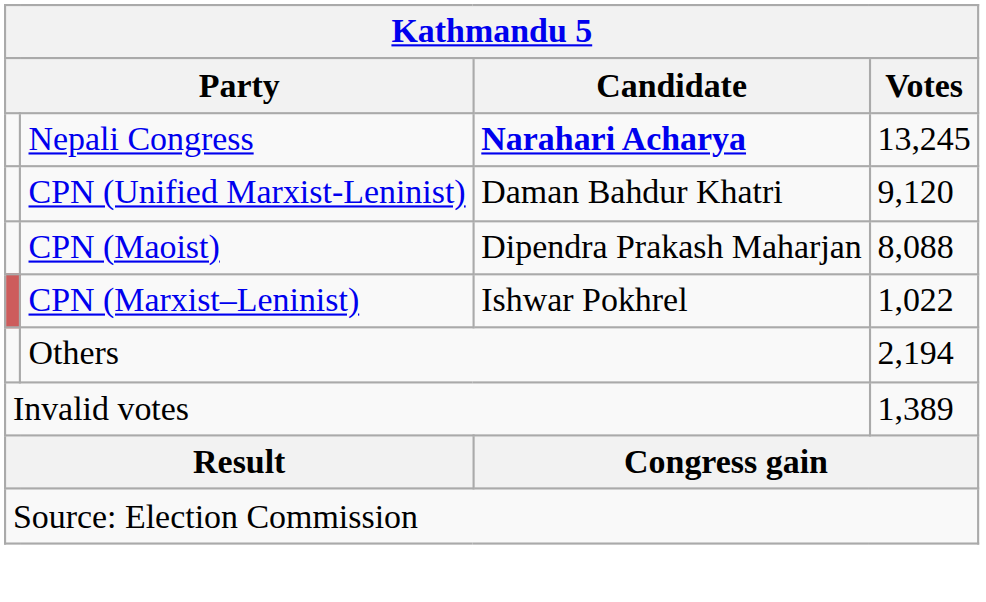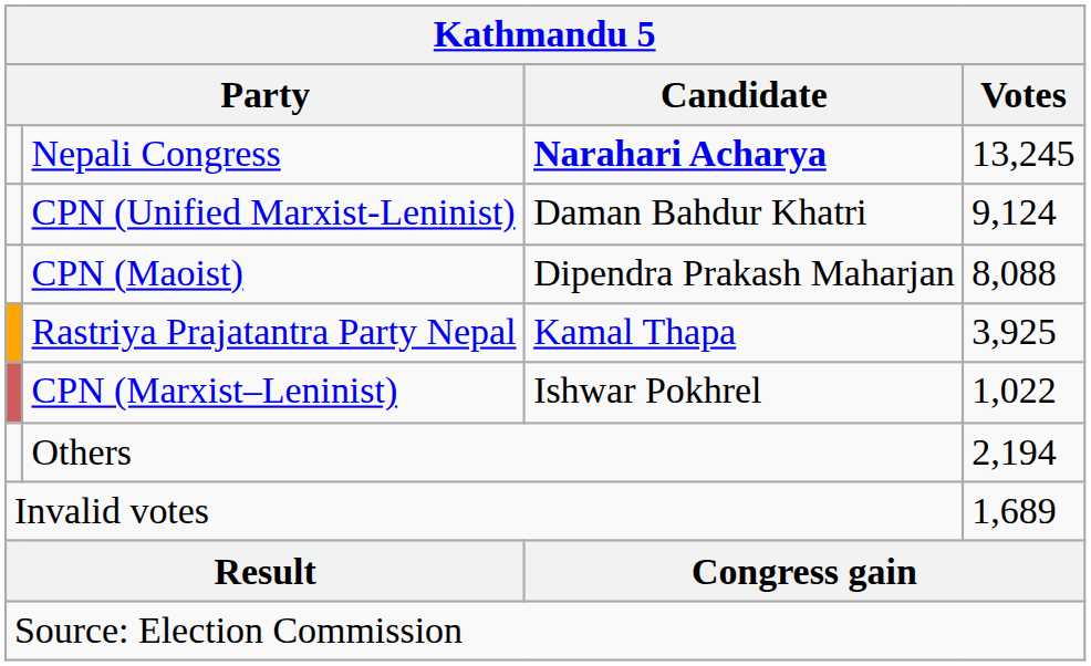CPN (Unified Marxist-Leninist) | Votes: 9,120 -> 9,124
+ row: Rastriya Prajatantra Party Nepal | Kamal Thapa | 3,925
Invalid votes | Votes: 1,389 -> 1,689
